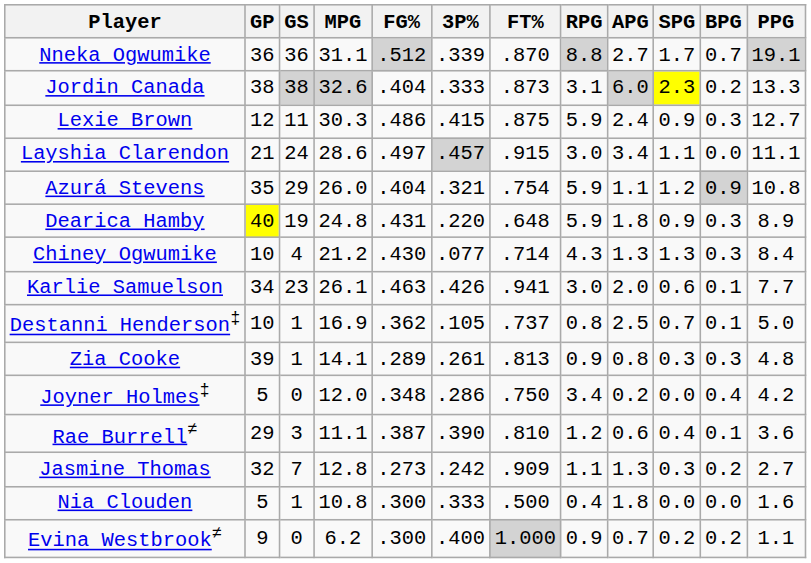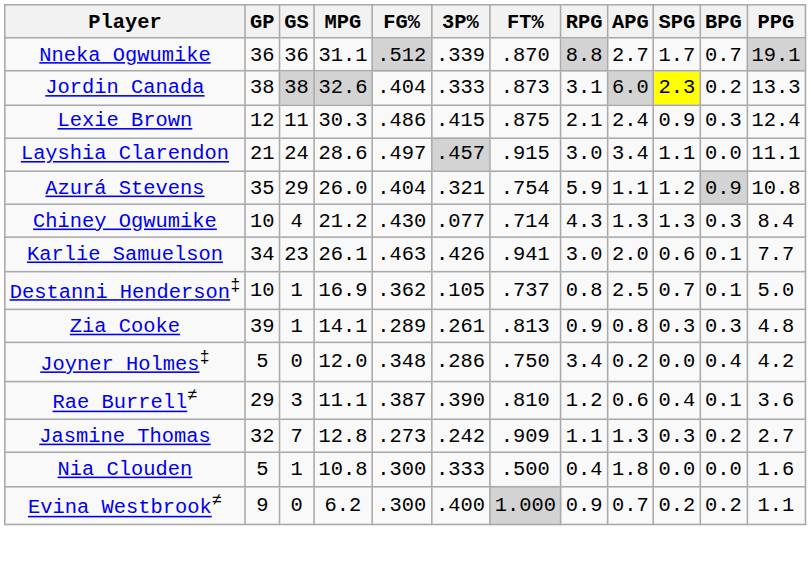Lexie Brown | RPG: 5.9 -> 2.1
Lexie Brown | PPG: 12.7 -> 12.4
- row: Dearica Hamby | 40 | 19 | 24.8 | .431 | .220 | .648 | 5.9 | 1.8 | 0.9 | 0.3 | 8.9
